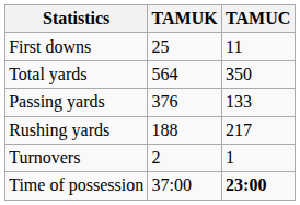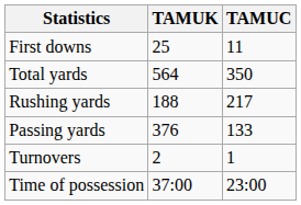rows swapped: Rushing yards <-> Passing yards
Time of possession | TAMUC: bold -> normal
